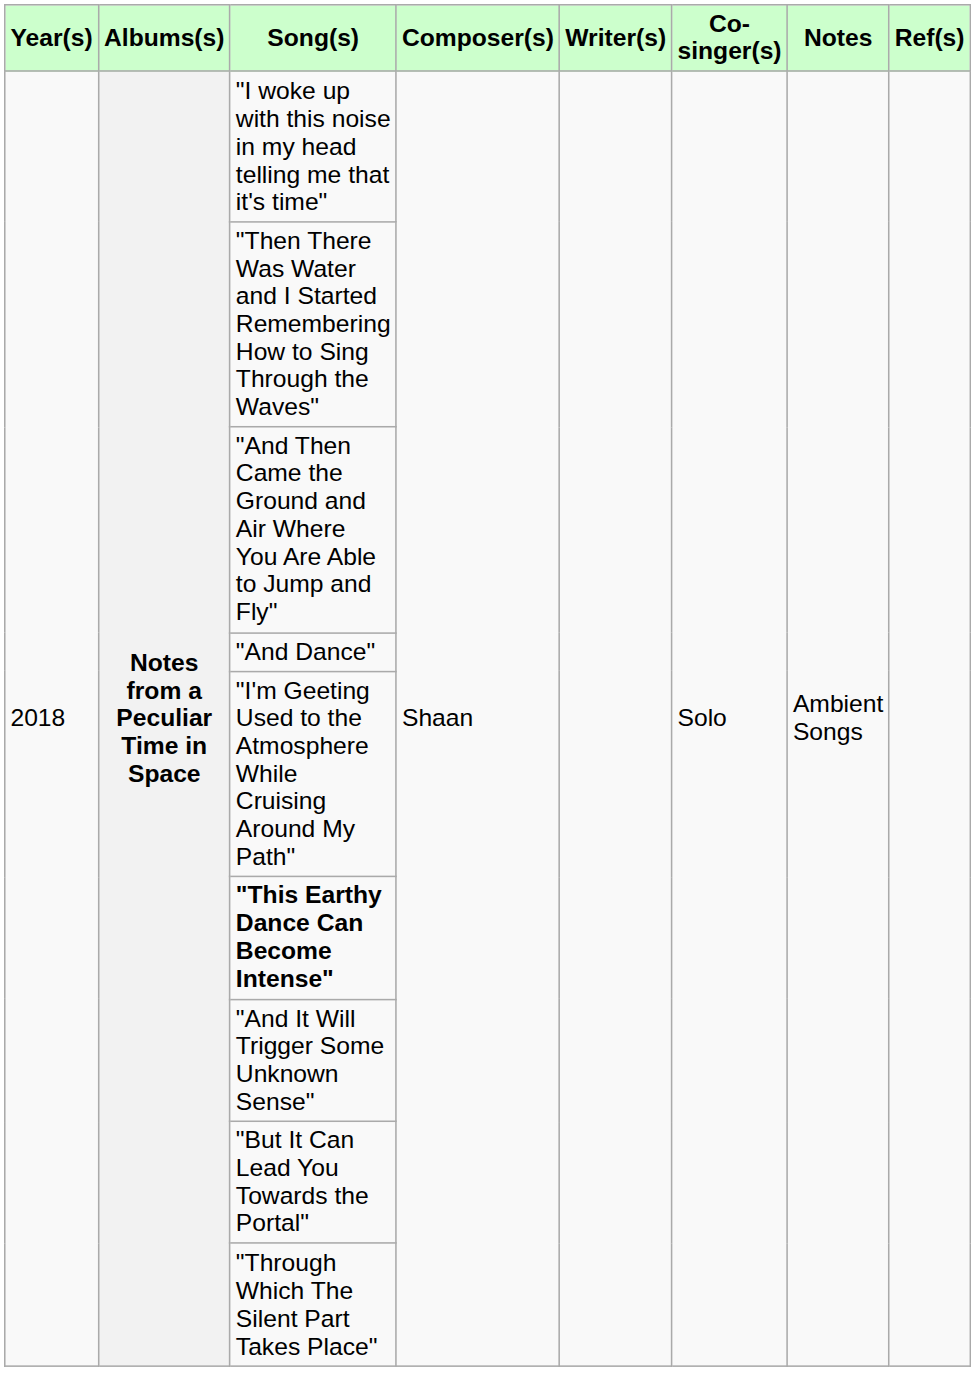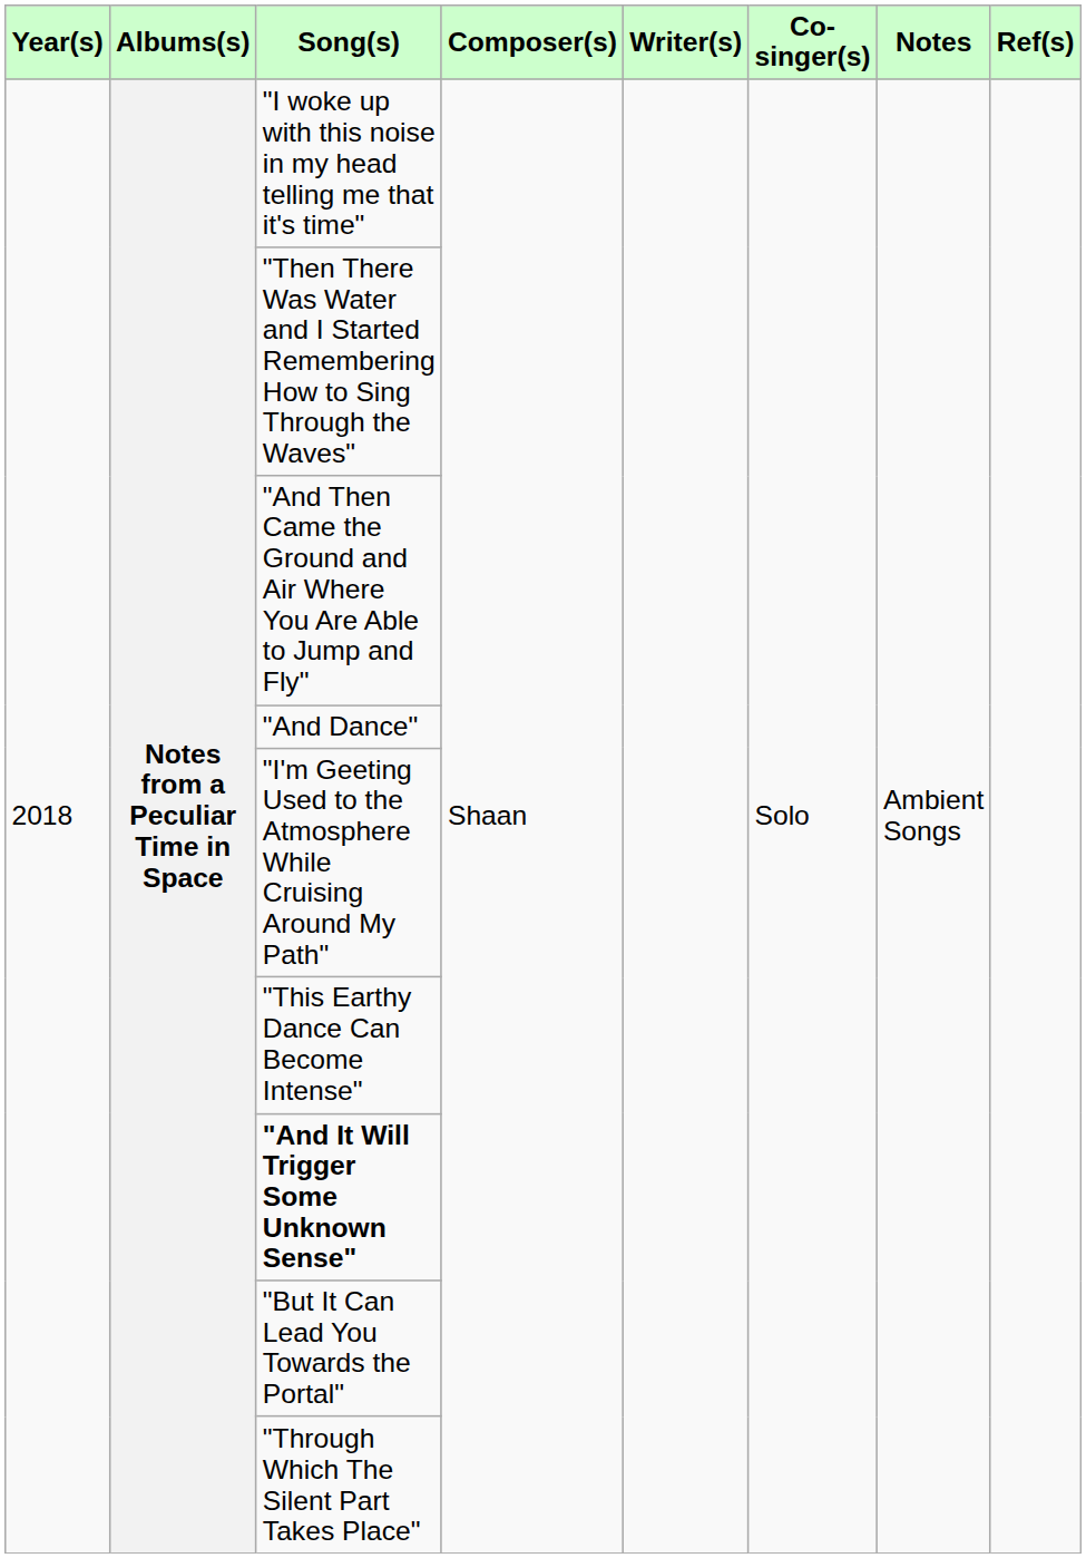"This Earthy Dance Can Become Intense" | Song(s): bold -> normal
"And It Will Trigger Some Unknown Sense" | Song(s): normal -> bold
